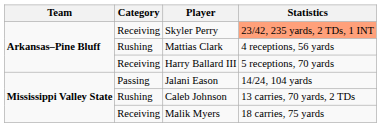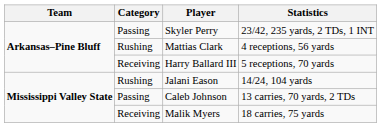Skyler Perry | Category: Receiving -> Passing
Skyler Perry | Statistics: lightsalmon background -> no background
Jalani Eason | Category: Passing -> Rushing
Caleb Johnson | Category: Rushing -> Passing
